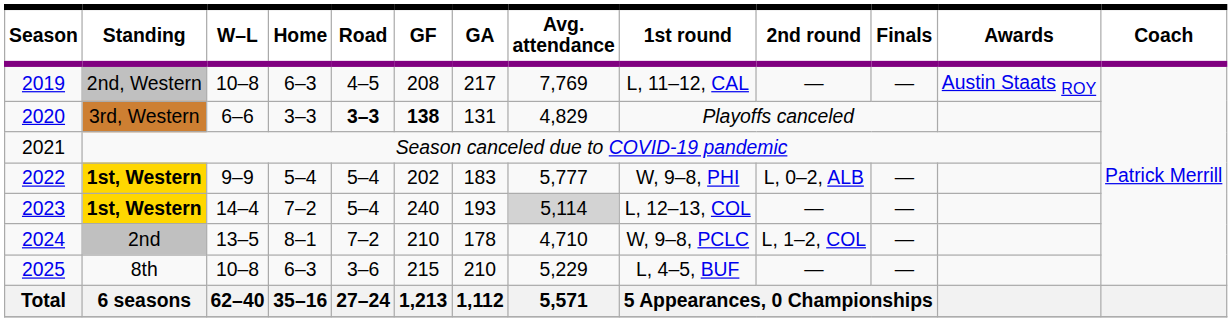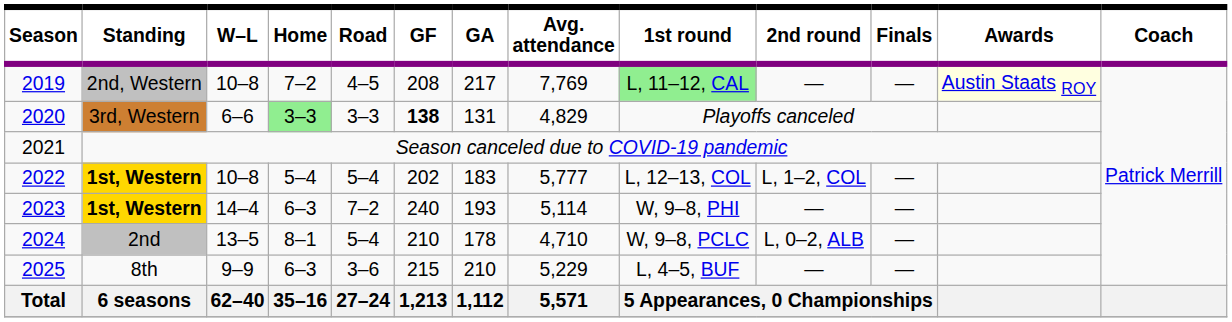2019 | Home: 6–3 -> 7–2
2019 | 1st round: no background -> lightgreen background
2019 | Awards: no background -> lightyellow background
2020 | Home: no background -> lightgreen background
2020 | Road: bold -> normal
2022 | W–L: 9–9 -> 10–8
2022 | 1st round: W, 9–8, PHI -> L, 12–13, COL
2022 | 2nd round: L, 0–2, ALB -> L, 1–2, COL
2023 | Home: 7–2 -> 6–3
2023 | Road: 5–4 -> 7–2
2023 | Avg. attendance: lightgrey background -> no background
2023 | 1st round: L, 12–13, COL -> W, 9–8, PHI
2024 | Road: 7–2 -> 5–4
2024 | 2nd round: L, 1–2, COL -> L, 0–2, ALB
2025 | W–L: 10–8 -> 9–9
